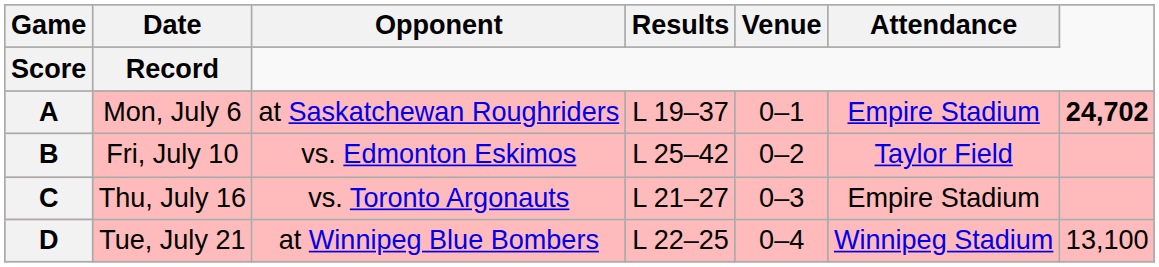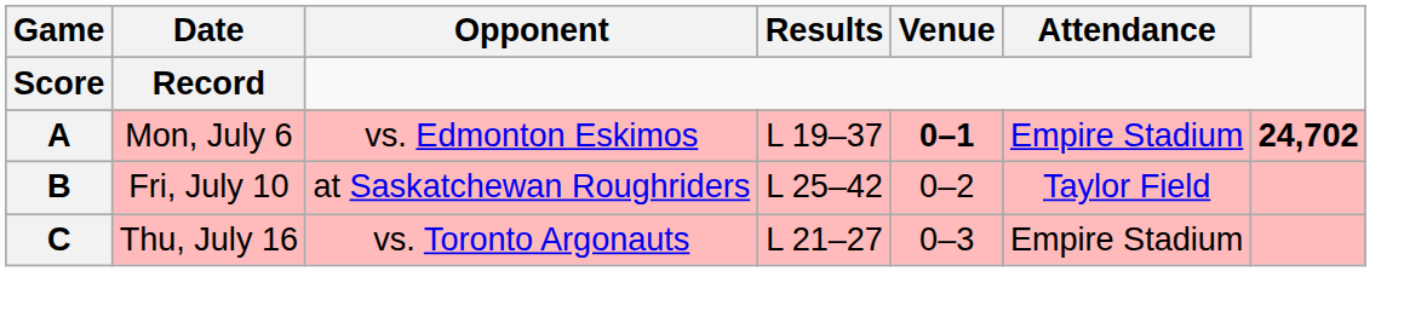A | Opponent: at Saskatchewan Roughriders -> vs. Edmonton Eskimos
A | Venue: normal -> bold
B | Opponent: vs. Edmonton Eskimos -> at Saskatchewan Roughriders
- row: D | Tue, July 21 | at Winnipeg Blue Bombers | L 22–25 | 0–4 | Winnipeg Stadium | 13,100
